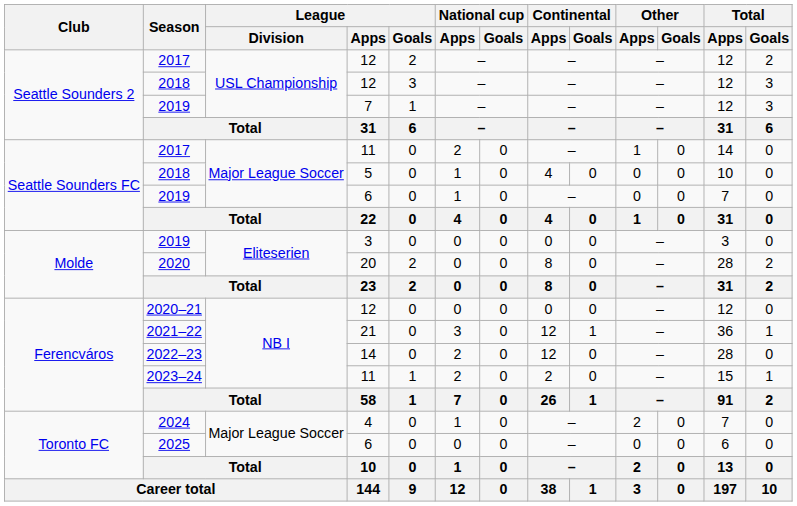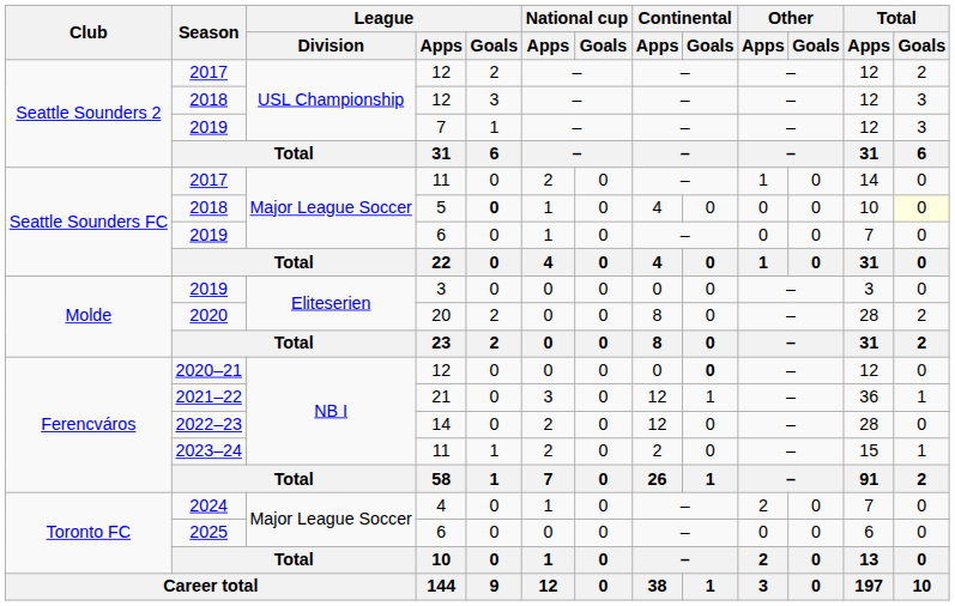2018 / 5 | League / Goals: normal -> bold
2018 / 5 | Total / Goals: no background -> lightyellow background
2020–21 | Continental / Goals: normal -> bold
